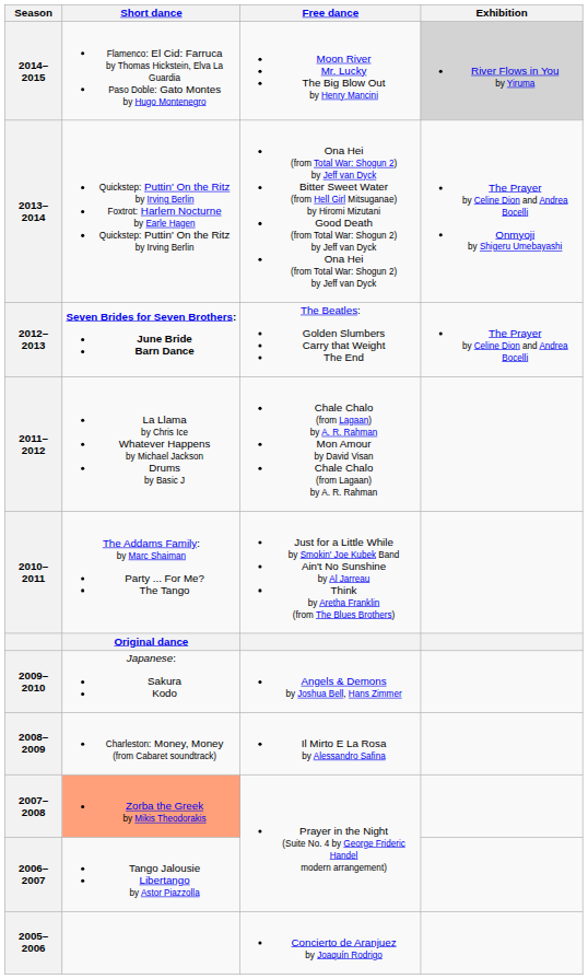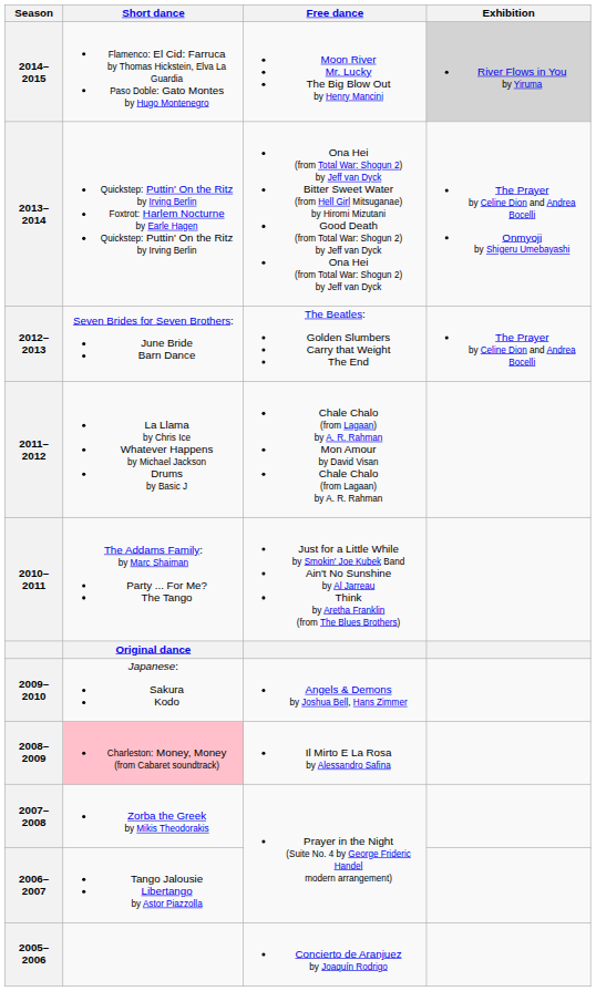2012–2013 | Short dance: bold -> normal
2008–2009 | Short dance: no background -> pink background
2007–2008 | Short dance: lightsalmon background -> no background
